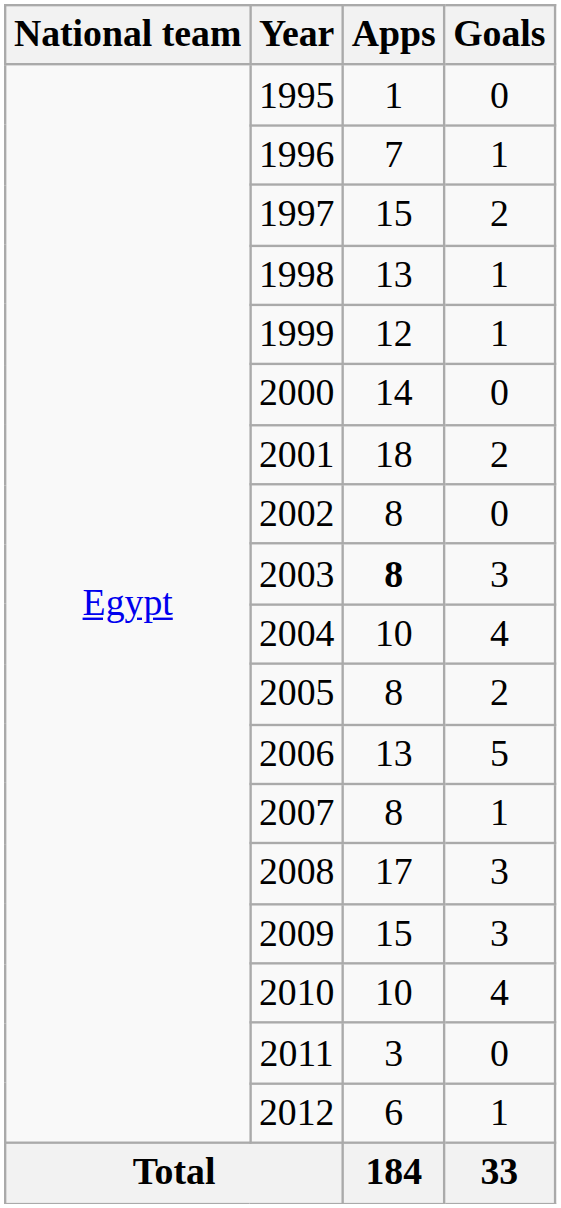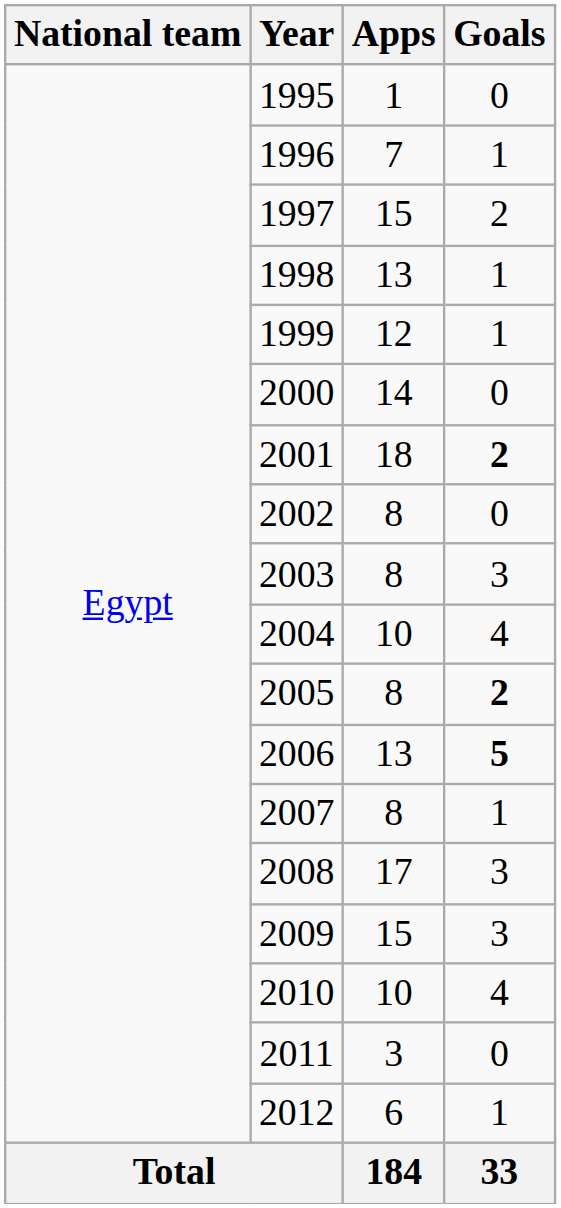2001 | Goals: normal -> bold
2003 | Apps: bold -> normal
2005 | Goals: normal -> bold
2006 | Goals: normal -> bold
